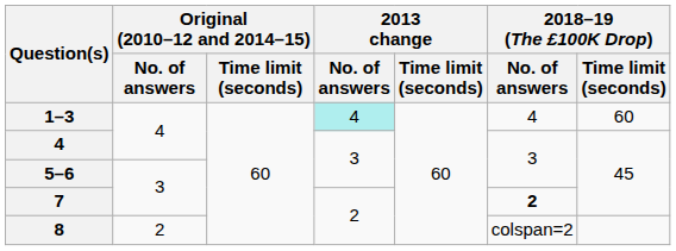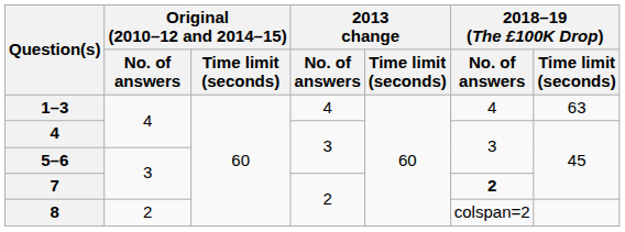1–3 | 2013 change / No. of answers: paleturquoise background -> no background
1–3 | 2018–19 (The £100K Drop) / Time limit (seconds): 60 -> 63
